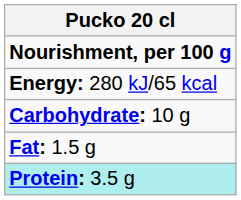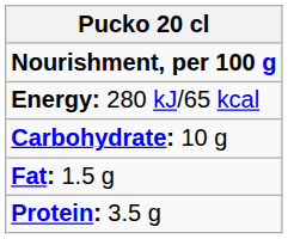row 6 | column 1: paleturquoise background -> no background
